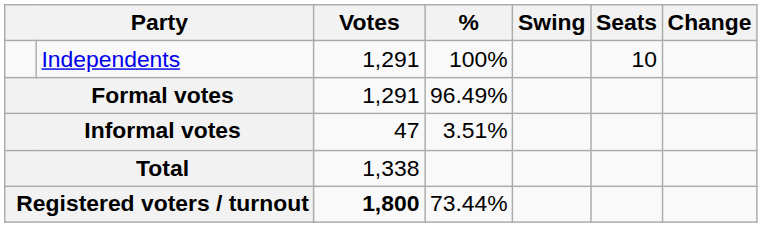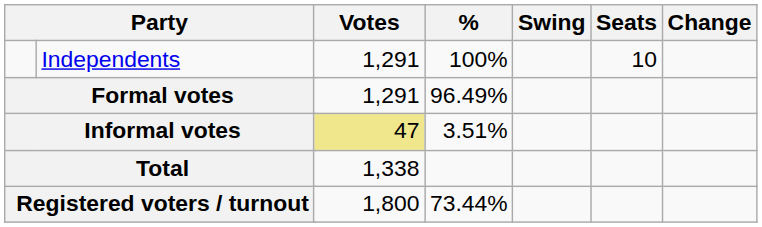Informal votes | Votes: no background -> khaki background
Registered voters / turnout | Votes: bold -> normal
